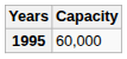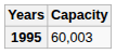1995 | Capacity: 60,000 -> 60,003
